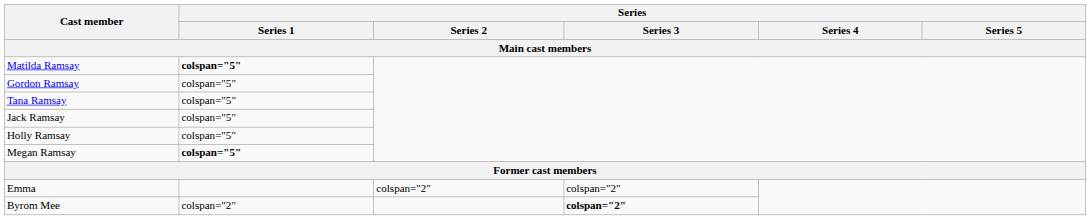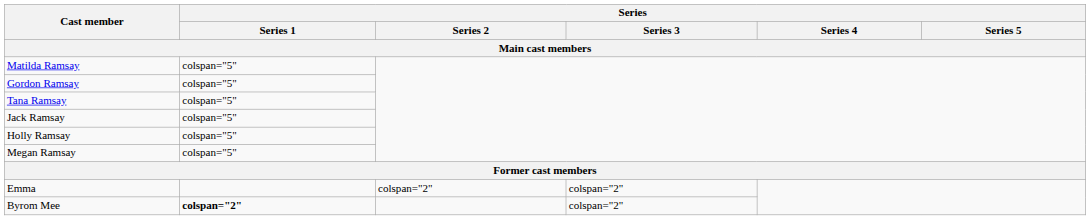Matilda Ramsay | Series / Series 1: bold -> normal
Megan Ramsay | Series / Series 1: bold -> normal
Byrom Mee | Series / Series 1: normal -> bold
Byrom Mee | Series / Series 3: bold -> normal
